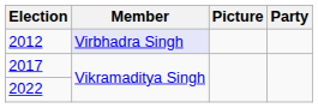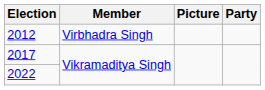2012 | Member: lavender background -> no background
